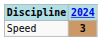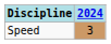Speed | 2024: bold -> normal
